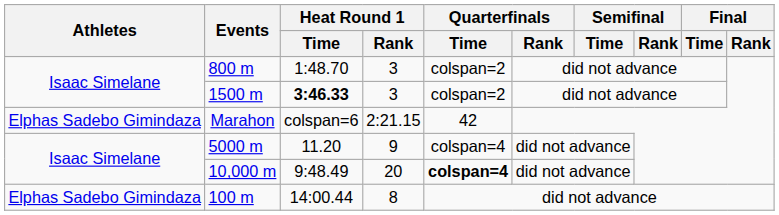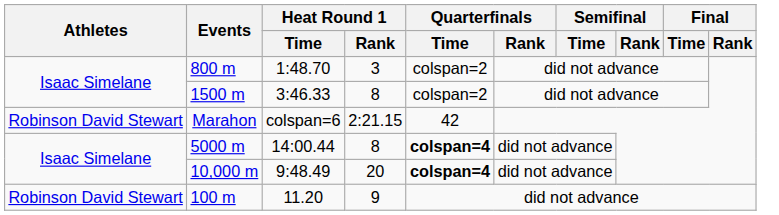1500 m | Heat Round 1 / Time: bold -> normal
1500 m | Heat Round 1 / Rank: 3 -> 8
Marahon | Athletes: Elphas Sadebo Gimindaza -> Robinson David Stewart
5000 m | Heat Round 1 / Time: 11.20 -> 14:00.44
5000 m | Heat Round 1 / Rank: 9 -> 8
5000 m | Quarterfinals / Time: normal -> bold
100 m | Athletes: Elphas Sadebo Gimindaza -> Robinson David Stewart
100 m | Heat Round 1 / Time: 14:00.44 -> 11.20
100 m | Heat Round 1 / Rank: 8 -> 9
